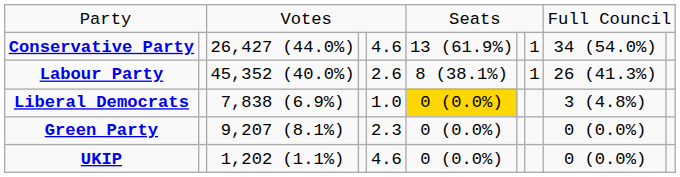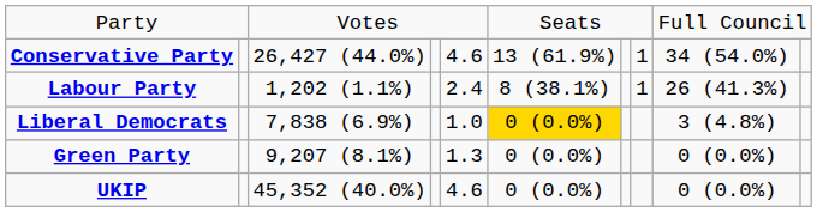Labour Party | column 3: 45,352 (40.0%) -> 1,202 (1.1%)
Labour Party | column 5: 2.6 -> 2.4
Green Party | column 5: 2.3 -> 1.3
UKIP | column 3: 1,202 (1.1%) -> 45,352 (40.0%)
